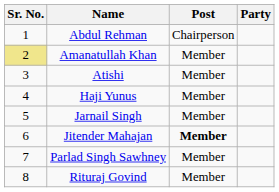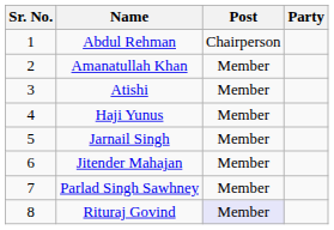Amanatullah Khan | Sr. No.: khaki background -> no background
Jitender Mahajan | Post: bold -> normal
Rituraj Govind | Post: no background -> lavender background
